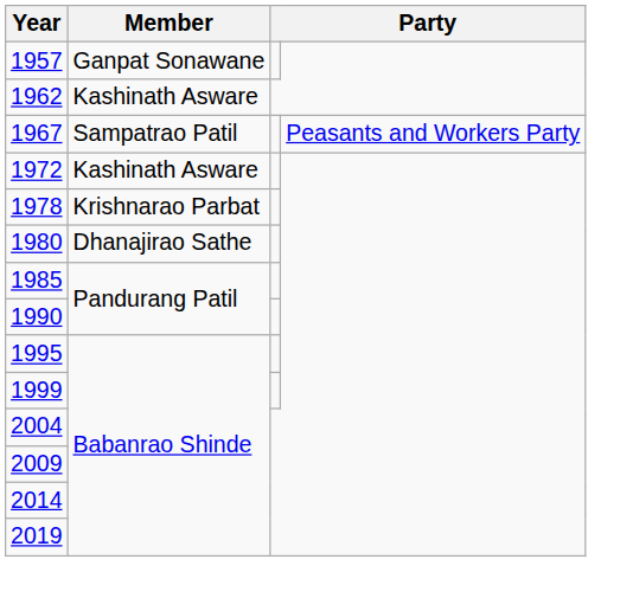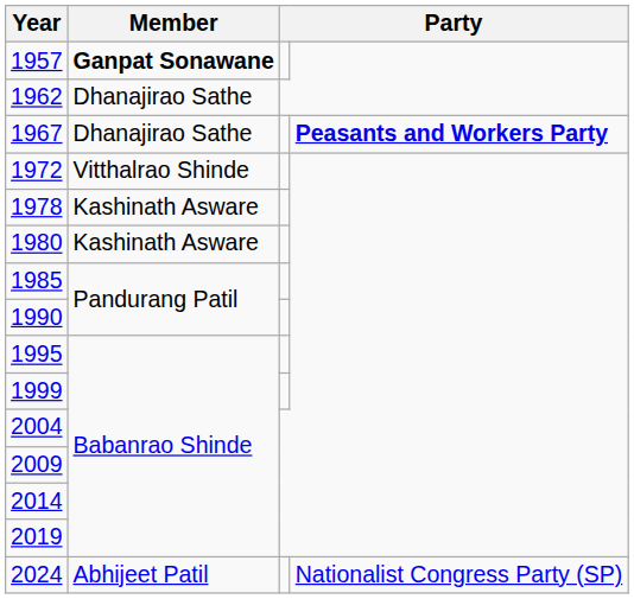1957 | Member: normal -> bold
1962 | Member: Kashinath Asware -> Dhanajirao Sathe
1967 | Member: Sampatrao Patil -> Dhanajirao Sathe
1967 | column 4: normal -> bold
1972 | Member: Kashinath Asware -> Vitthalrao Shinde
1978 | Member: Krishnarao Parbat -> Kashinath Asware
1980 | Member: Dhanajirao Sathe -> Kashinath Asware
+ row: 2024 | Abhijeet Patil | Nationalist Congress Party (SP)
